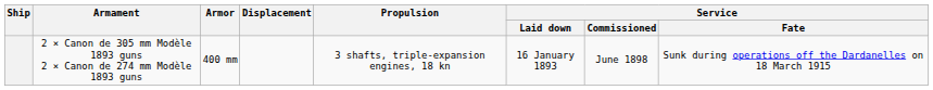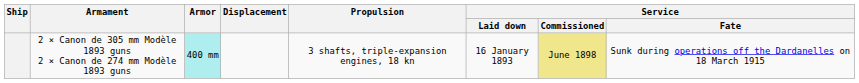row 3 | Armor: no background -> paleturquoise background
row 3 | Service / Commissioned: no background -> khaki background
